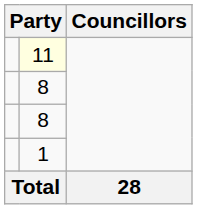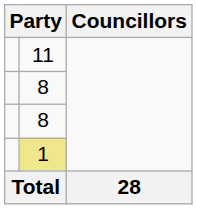11 | column 2: lightyellow background -> no background
1 | column 2: no background -> khaki background
